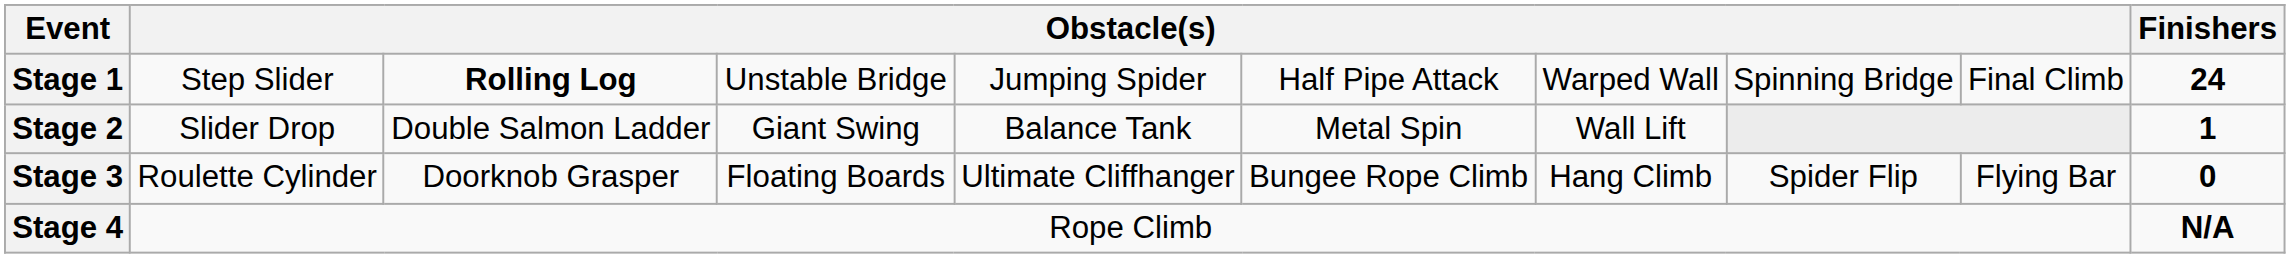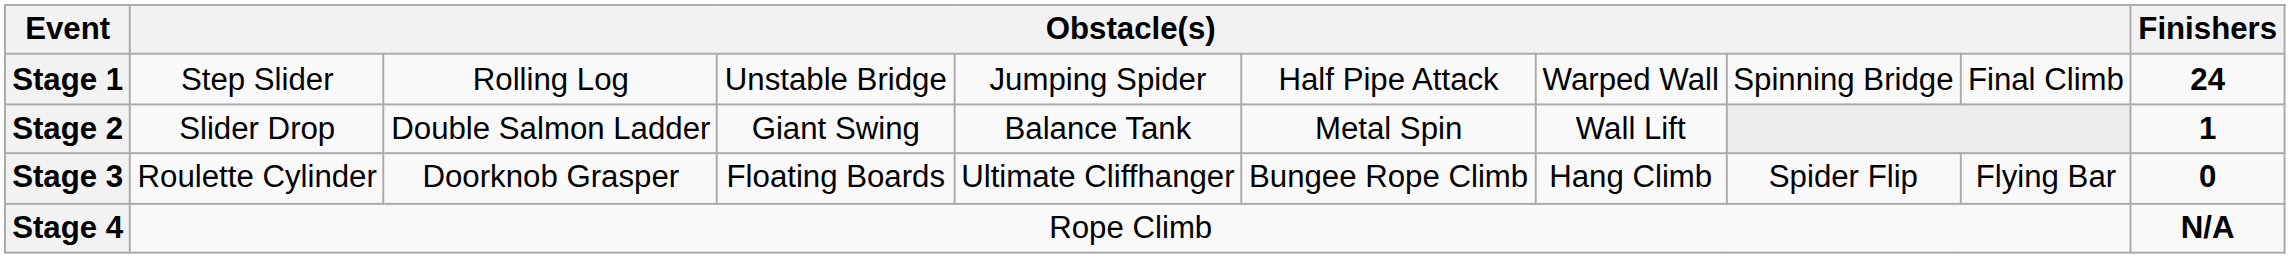Stage 1 | column 3: bold -> normal
